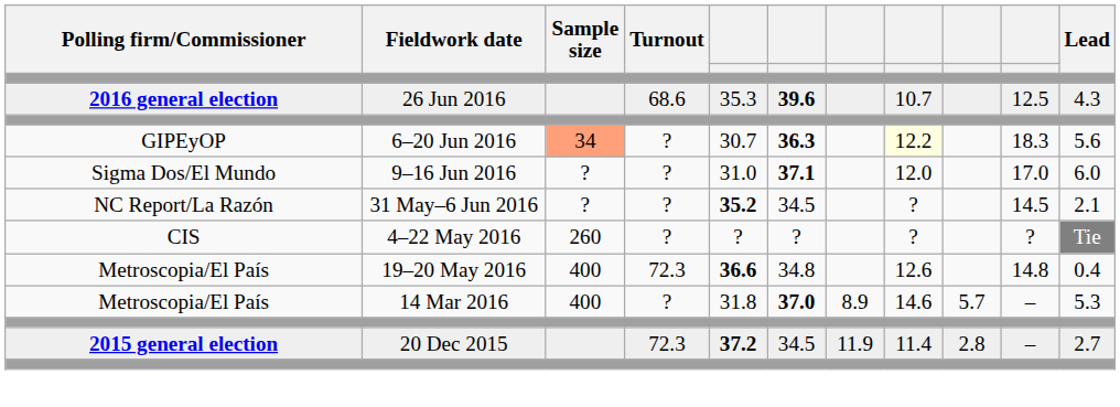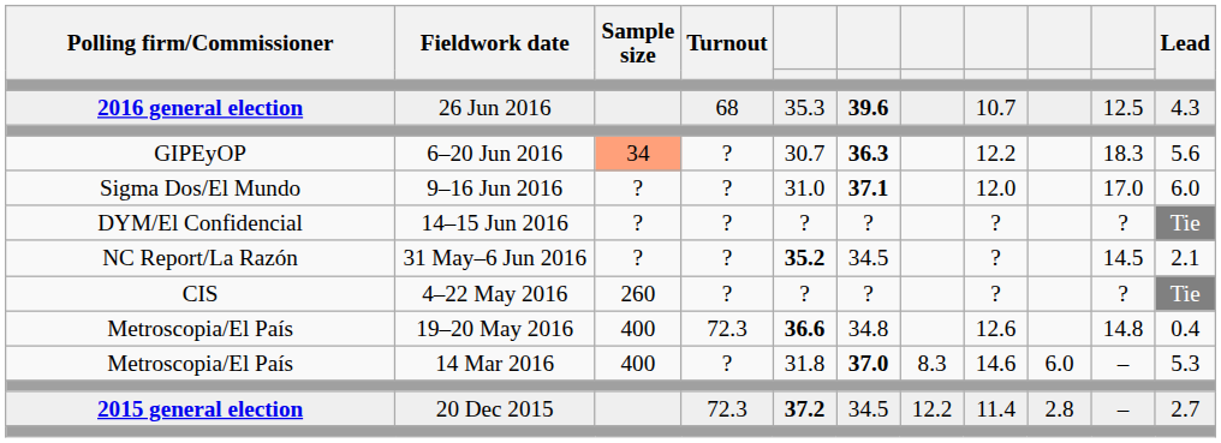26 Jun 2016 | Turnout: 68.6 -> 68
6–20 Jun 2016 | column 8: lightyellow background -> no background
+ row: DYM/El Confidencial | 14–15 Jun 2016 | ? | ? | ? | ? | ? | ? | Tie
14 Mar 2016 | column 7: 8.9 -> 8.3
14 Mar 2016 | column 9: 5.7 -> 6.0
20 Dec 2015 | column 7: 11.9 -> 12.2
